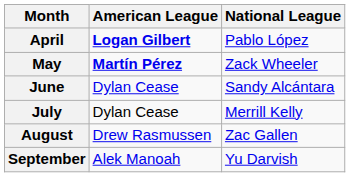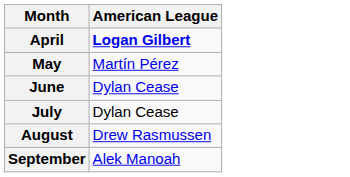- column: National League | Pablo López | Zack Wheeler | Sandy Alcántara | Merrill Kelly | Zac Gallen | Yu Darvish
May | American League: bold -> normal
